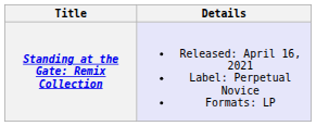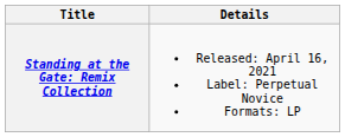Standing at the Gate: Remix Collection | Details: lavender background -> no background
